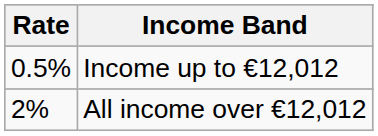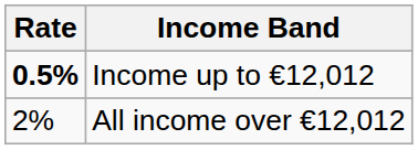Income up to €12,012 | Rate: normal -> bold
